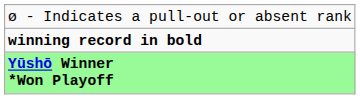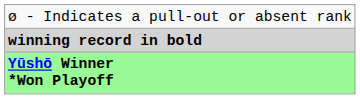row 2 | column 1: no background -> lightgrey background
